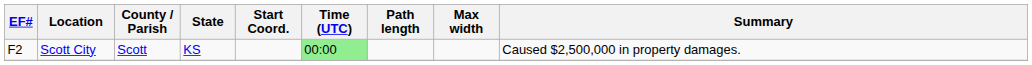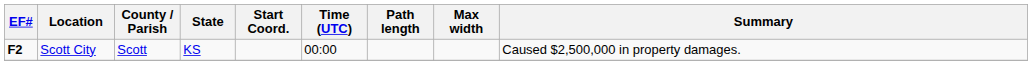Scott City | EF#: normal -> bold
Scott City | Time (UTC): lightgreen background -> no background
